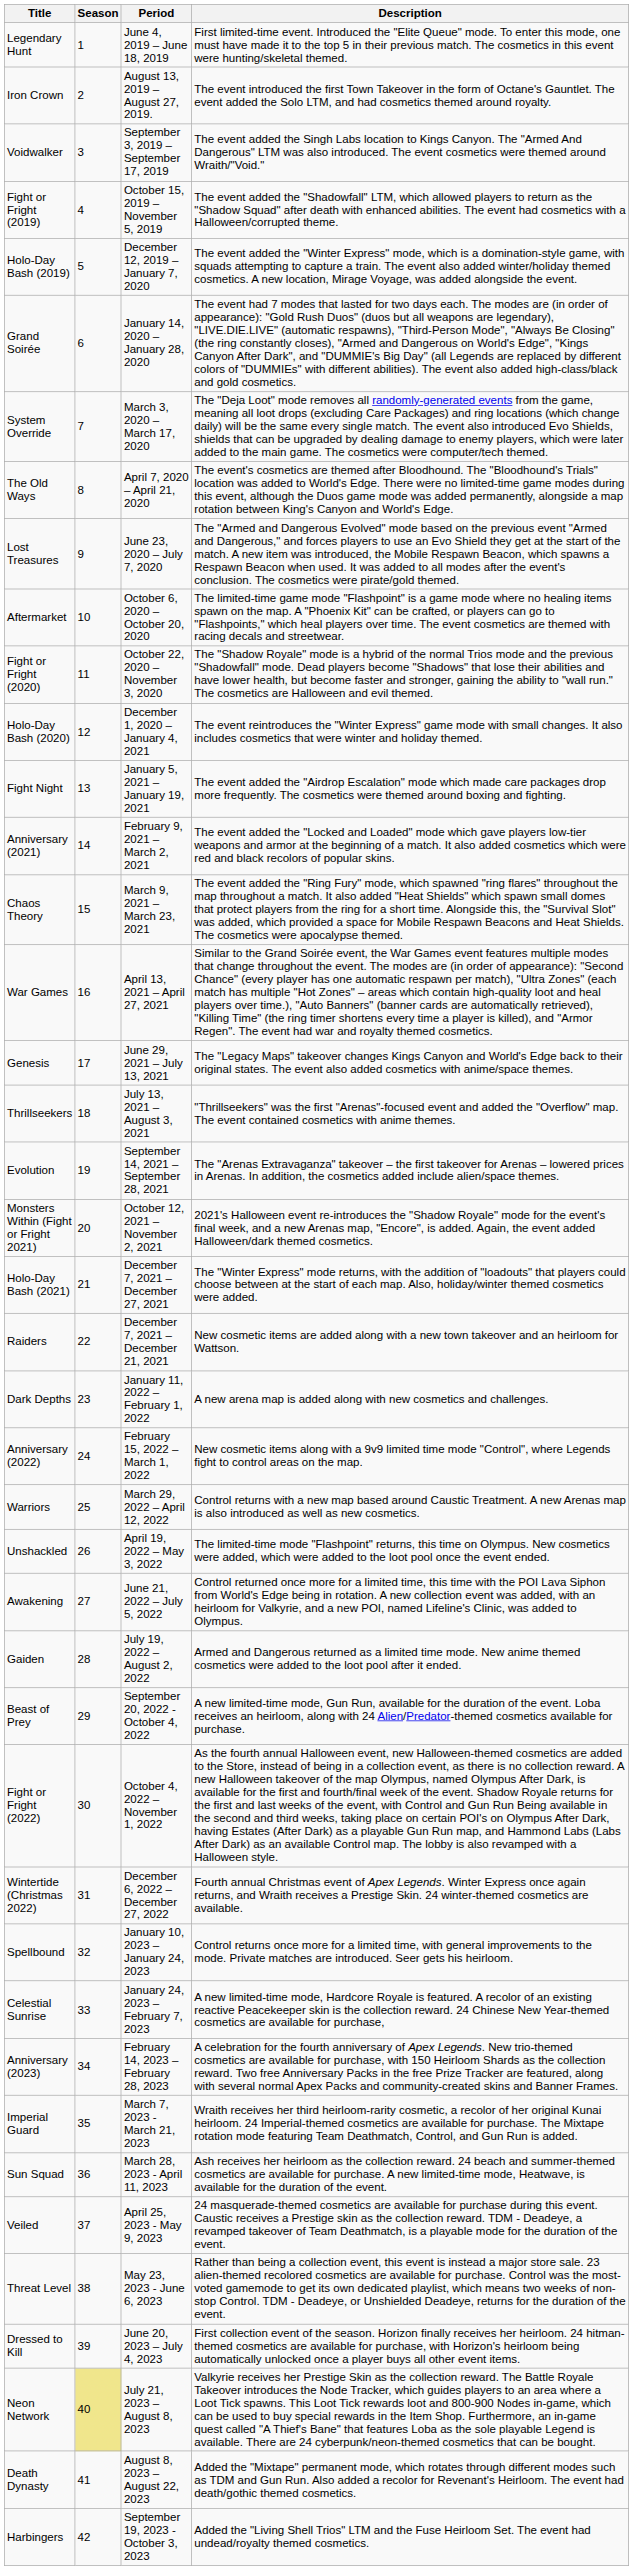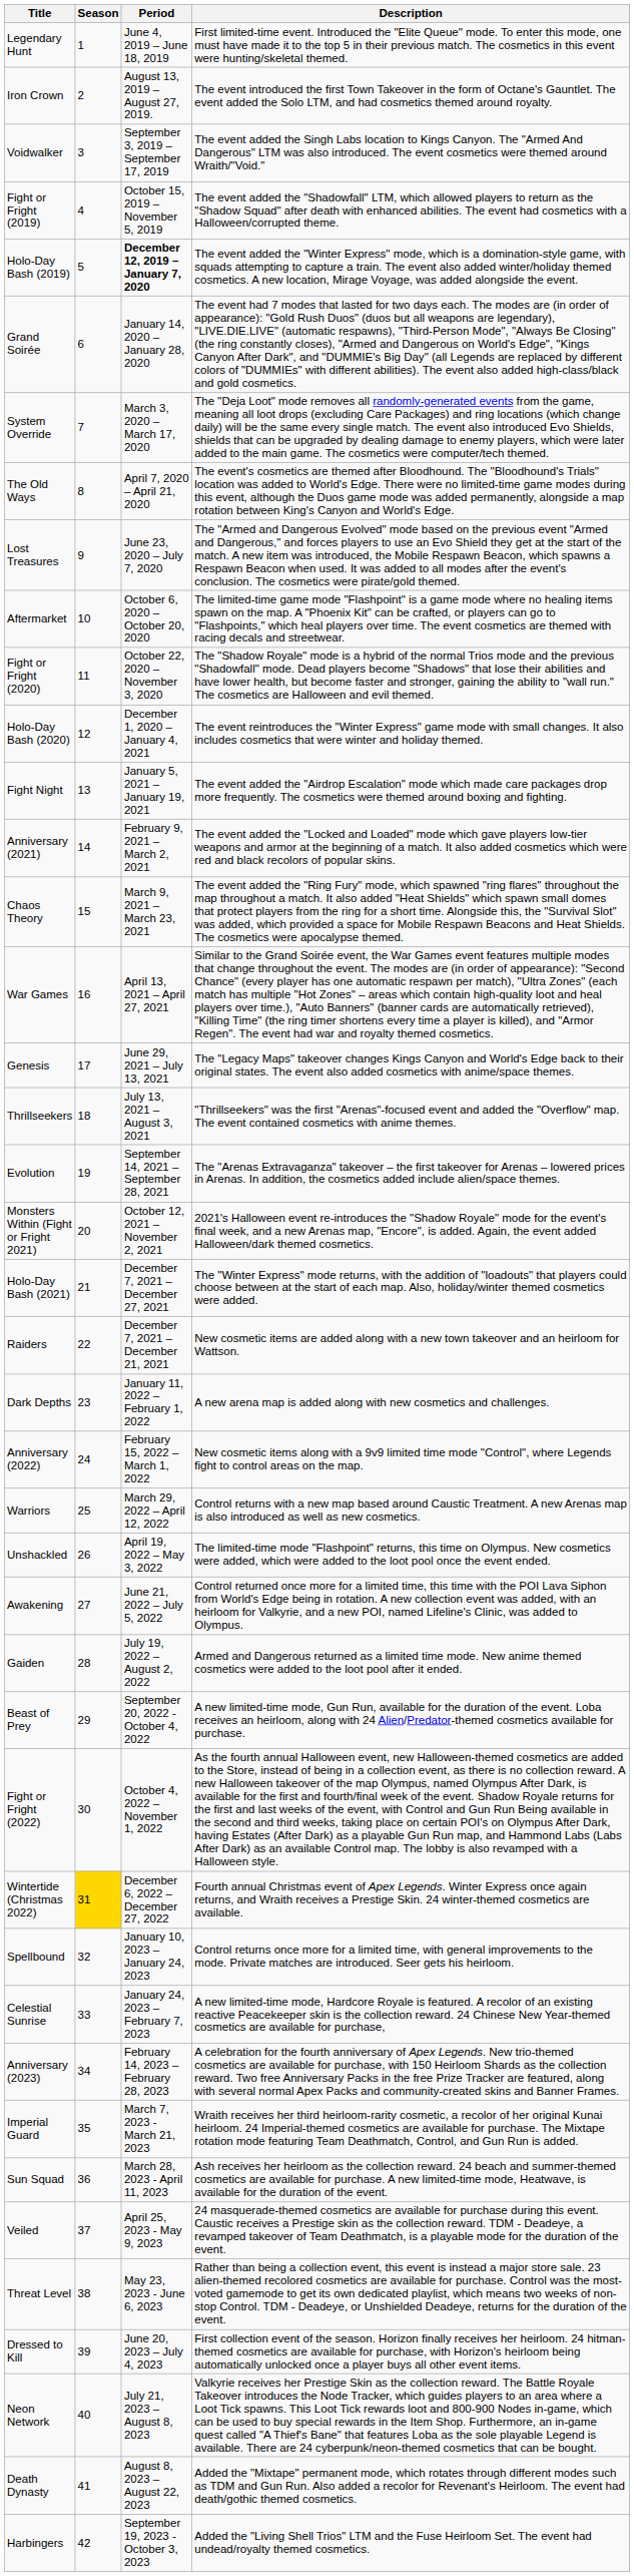Holo-Day Bash (2019) | Period: normal -> bold
Wintertide (Christmas 2022) | Season: no background -> gold background
Neon Network | Season: khaki background -> no background
